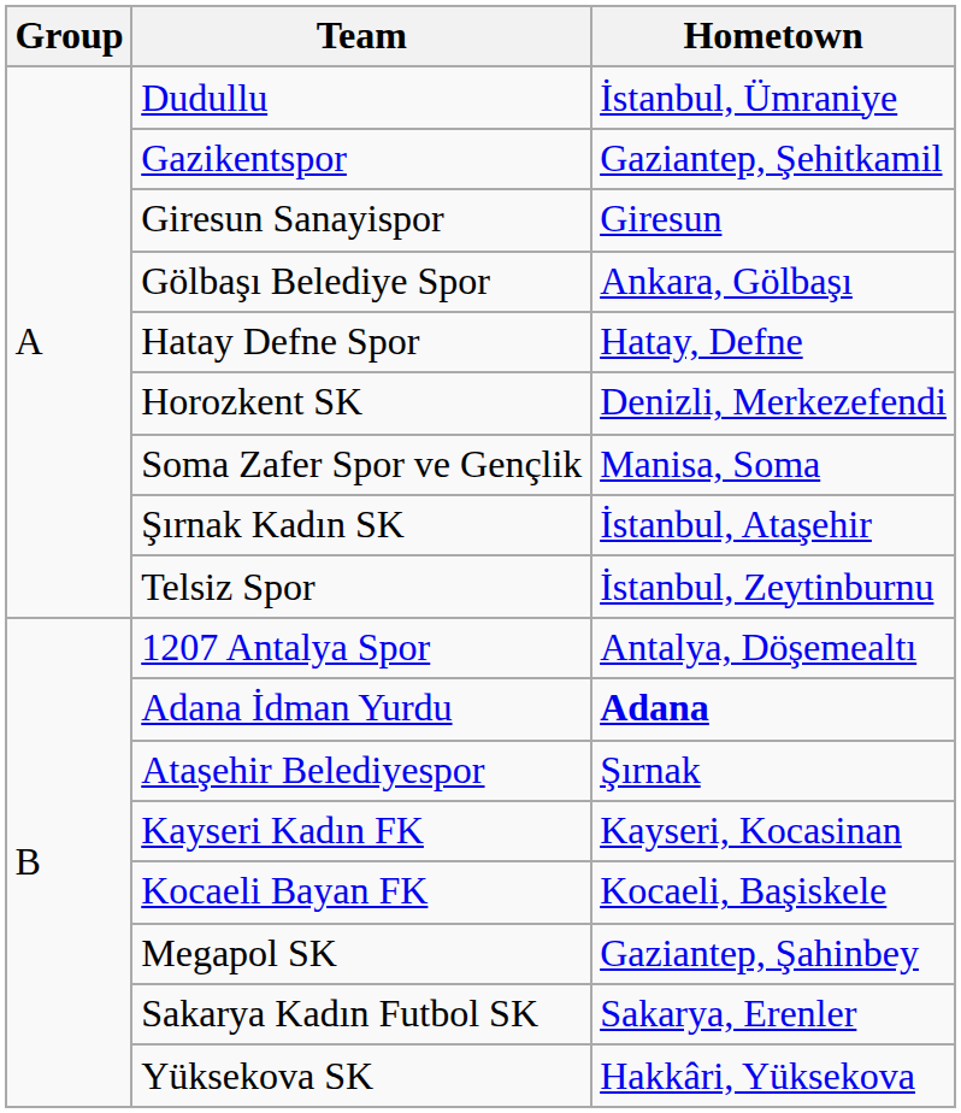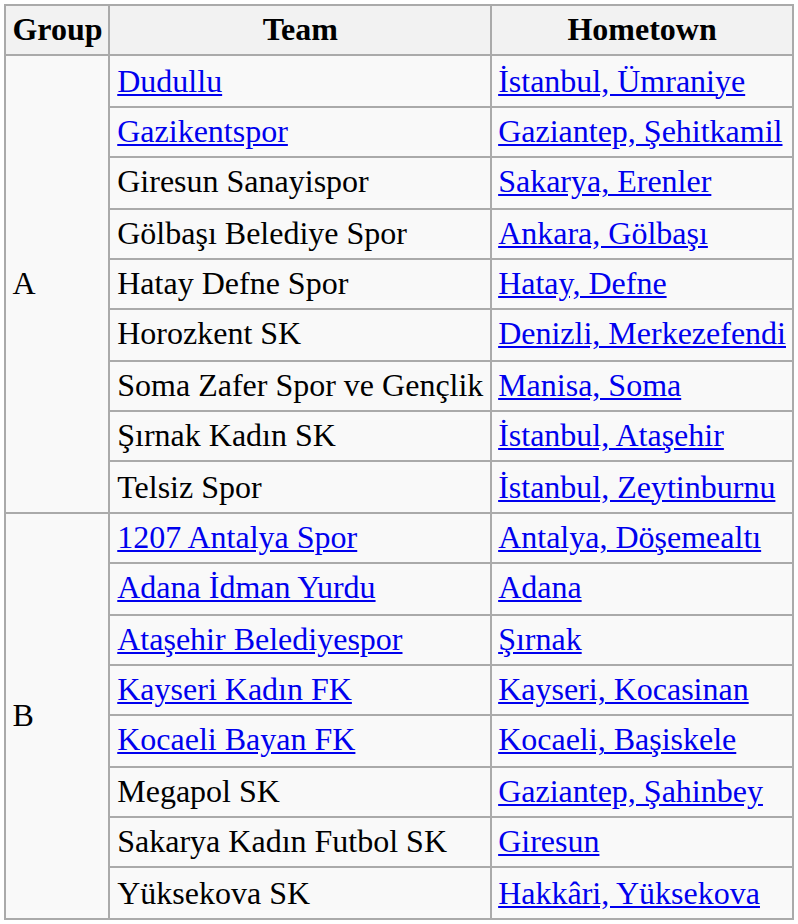Giresun Sanayispor | Hometown: Giresun -> Sakarya, Erenler
Adana İdman Yurdu | Hometown: bold -> normal
Sakarya Kadın Futbol SK | Hometown: Sakarya, Erenler -> Giresun
